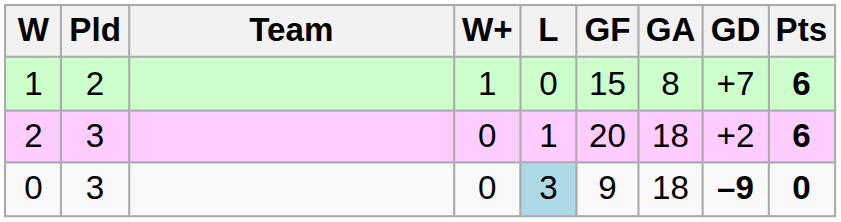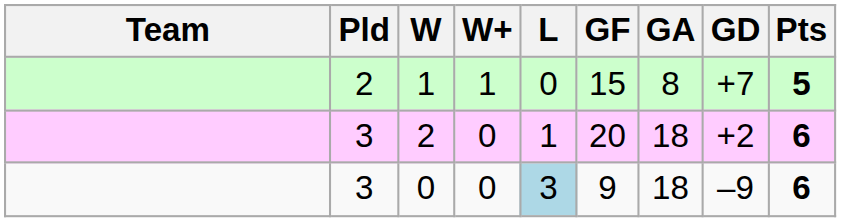columns swapped: Team <-> W
row 2 | Pts: 6 -> 5
row 4 | GD: bold -> normal
row 4 | Pts: 0 -> 6
